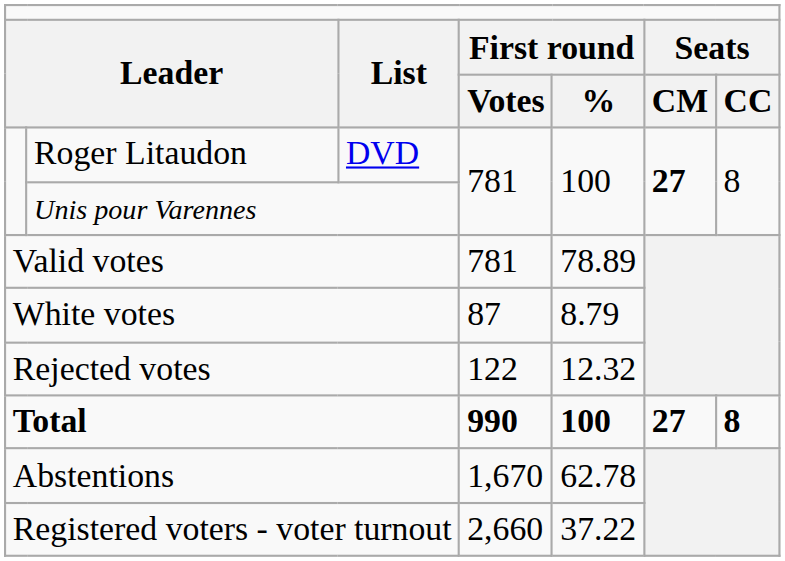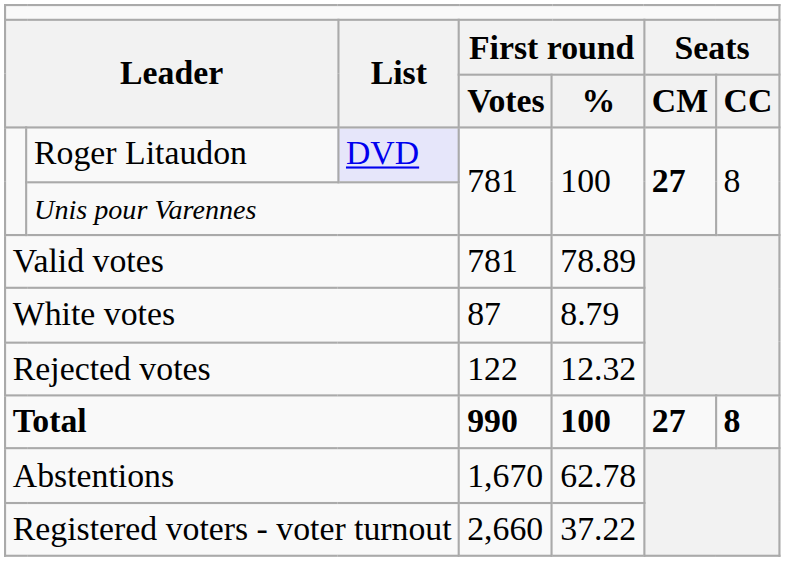Roger Litaudon | column 3: no background -> lavender background
